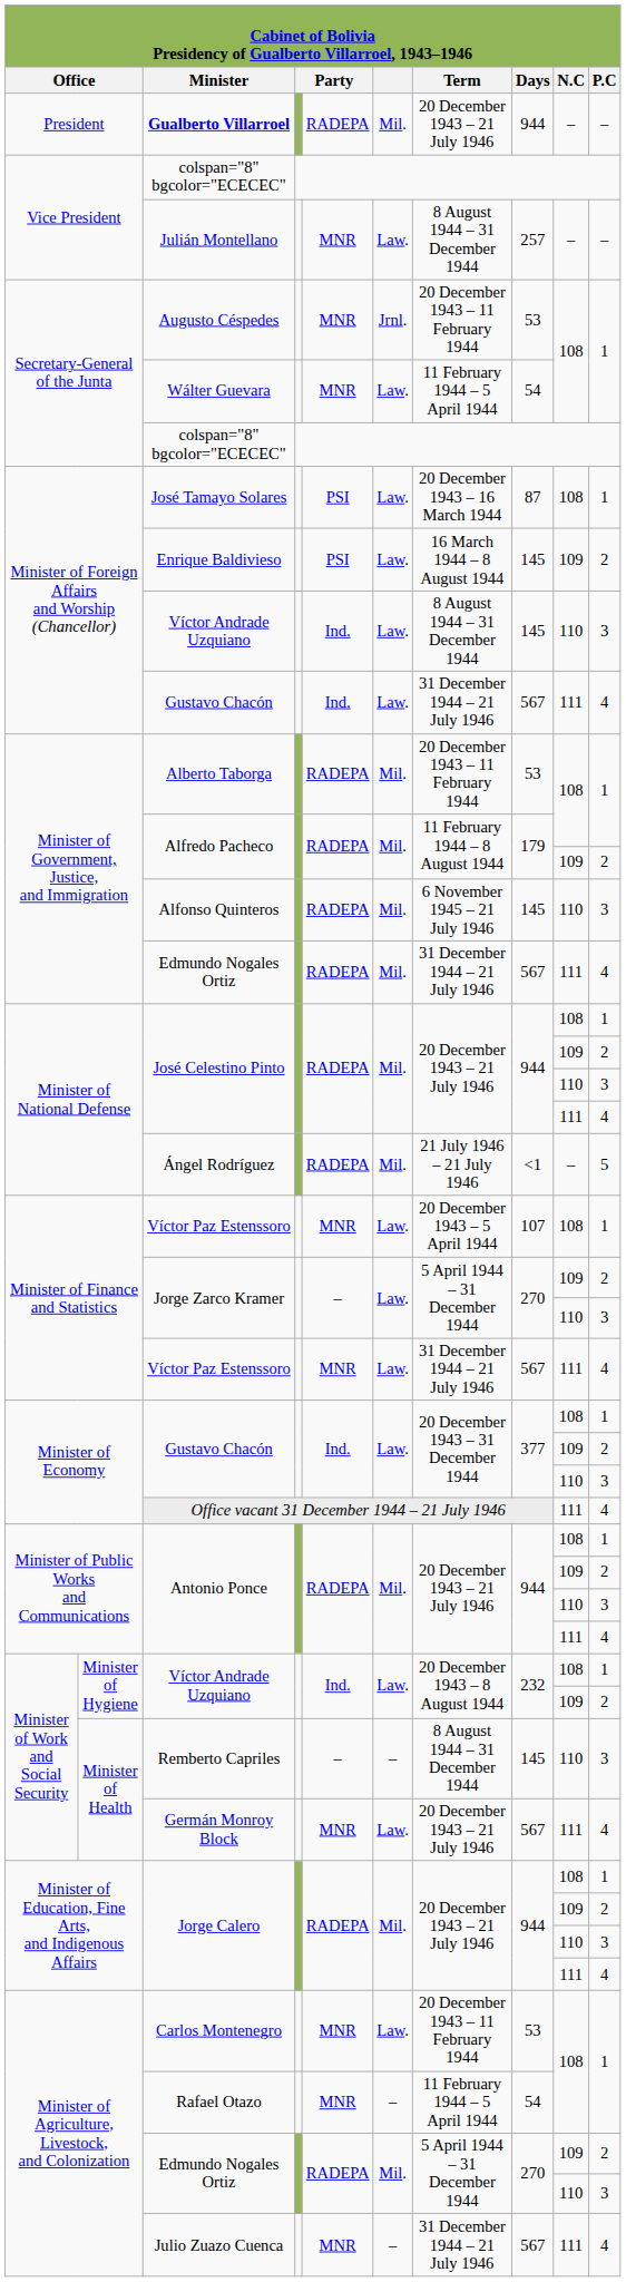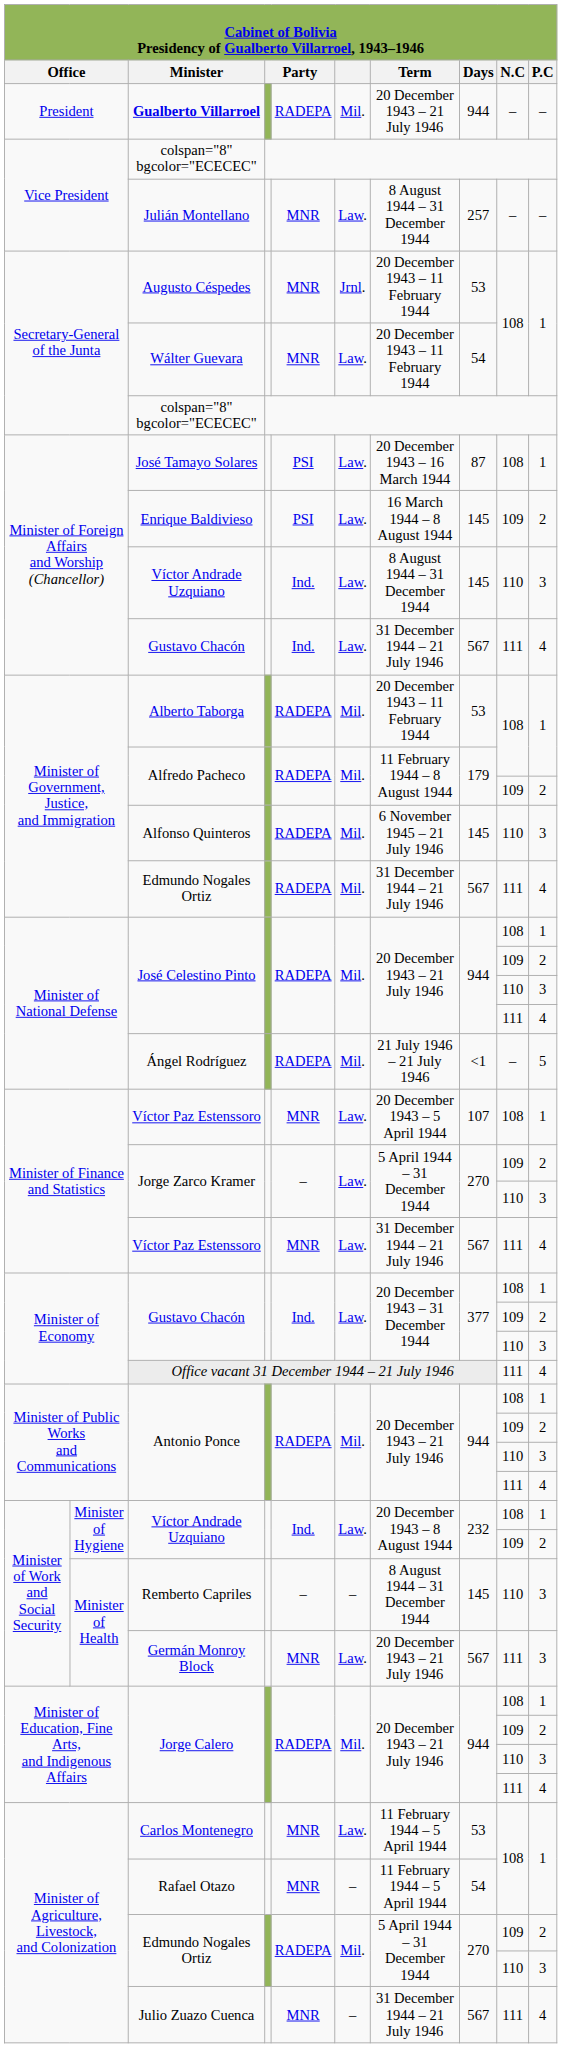Wálter Guevara | Term: 11 February 1944 – 5 April 1944 -> 20 December 1943 – 11 February 1944
Germán Monroy Block | P.C: 4 -> 3
Carlos Montenegro | Term: 20 December 1943 – 11 February 1944 -> 11 February 1944 – 5 April 1944
